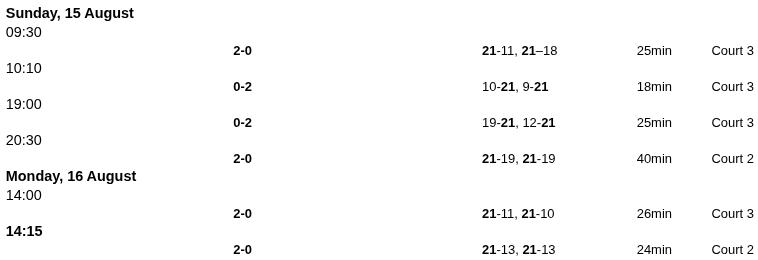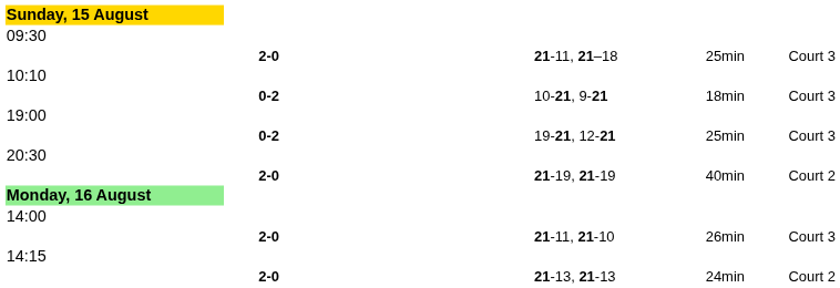Sunday, 15 August | column 1: no background -> gold background
Monday, 16 August | column 1: no background -> lightgreen background
14:15 | column 1: bold -> normal
